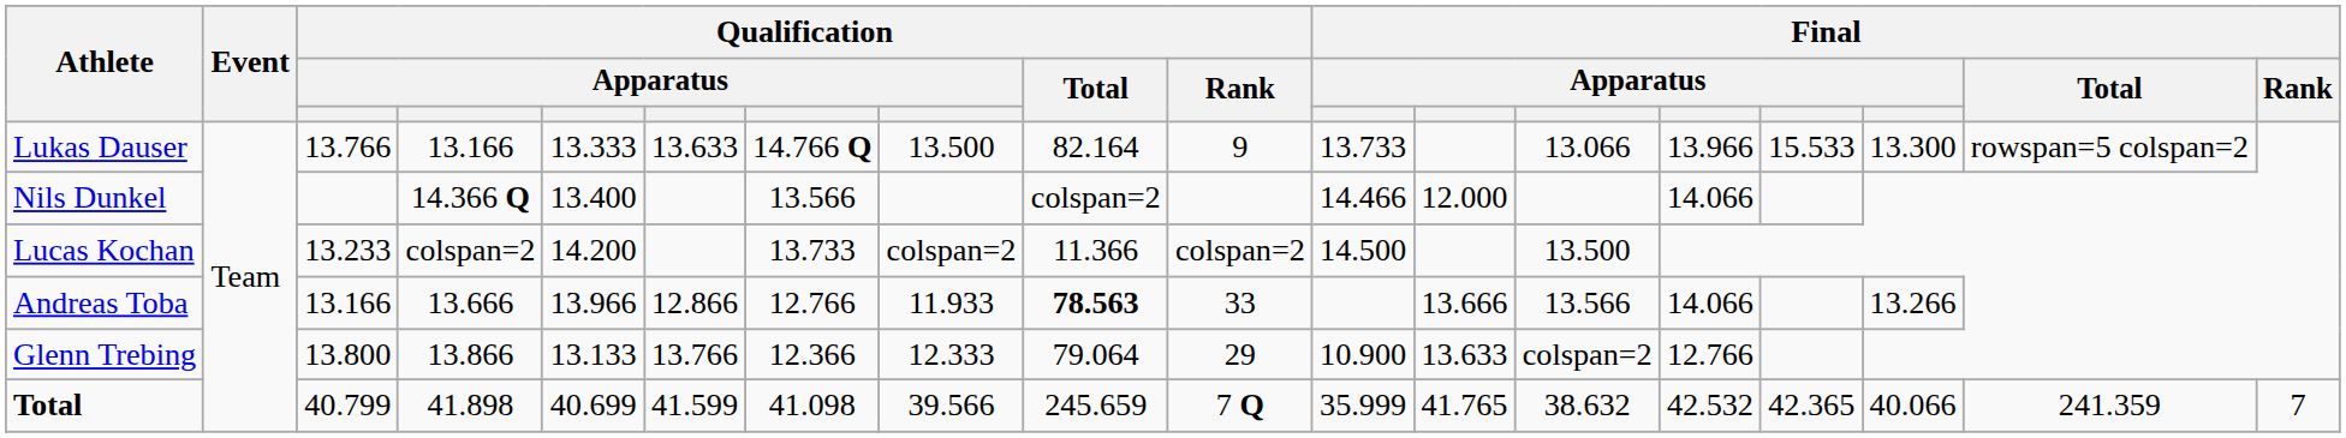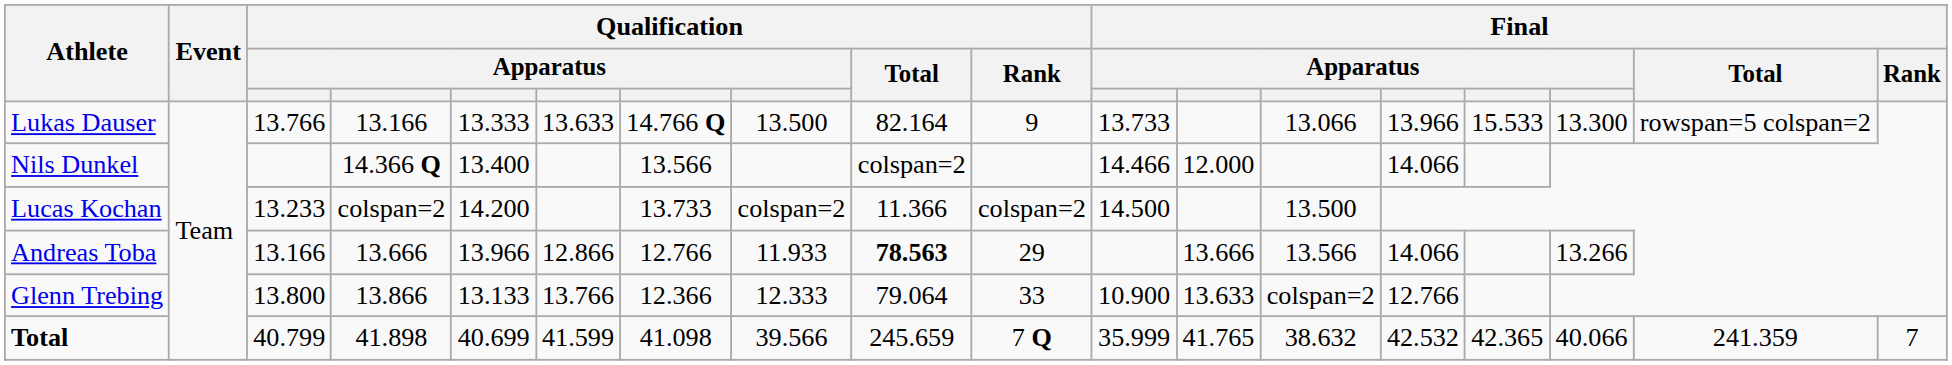Andreas Toba | Qualification / Rank: 33 -> 29
Glenn Trebing | Qualification / Rank: 29 -> 33
